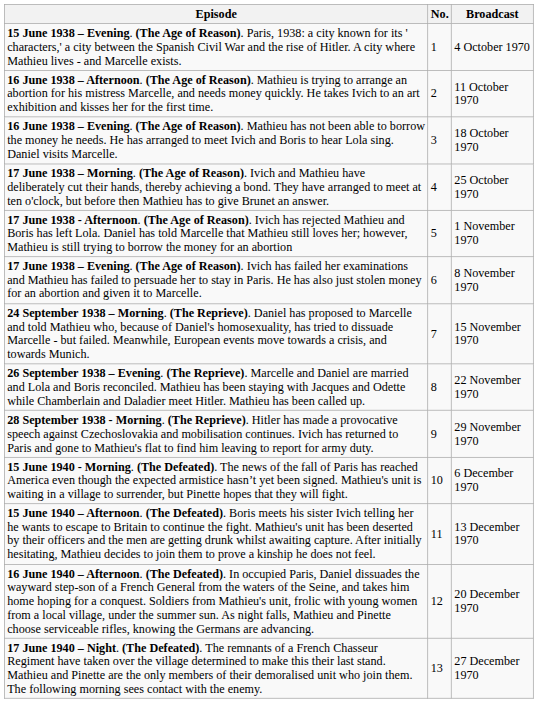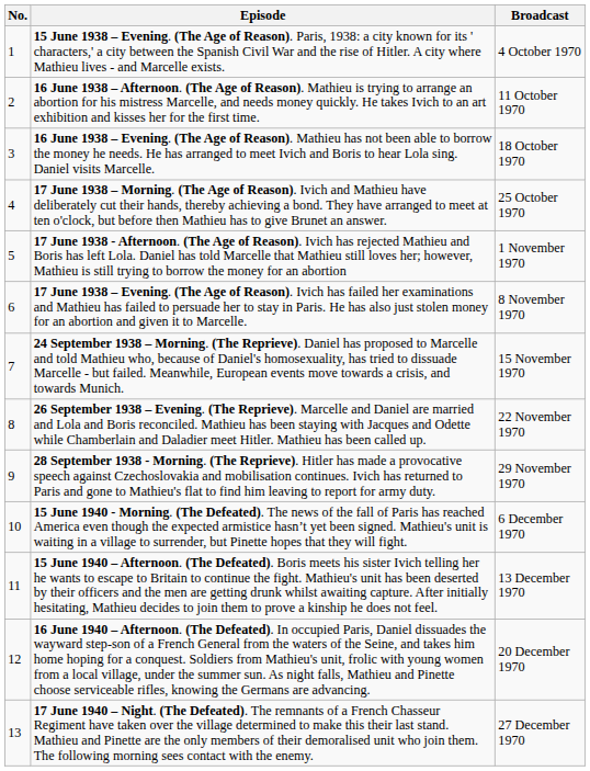columns swapped: No. <-> Episode
